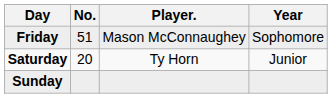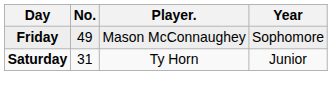Friday | No.: 51 -> 49
Saturday | No.: 20 -> 31
- row: Sunday
